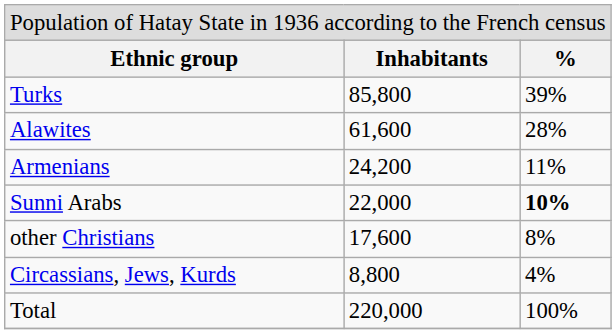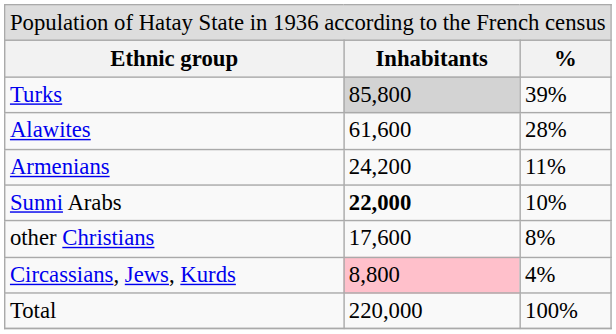Turks | column 2: no background -> lightgrey background
Sunni Arabs | column 2: normal -> bold
Sunni Arabs | column 3: bold -> normal
Circassians, Jews, Kurds | column 2: no background -> pink background
